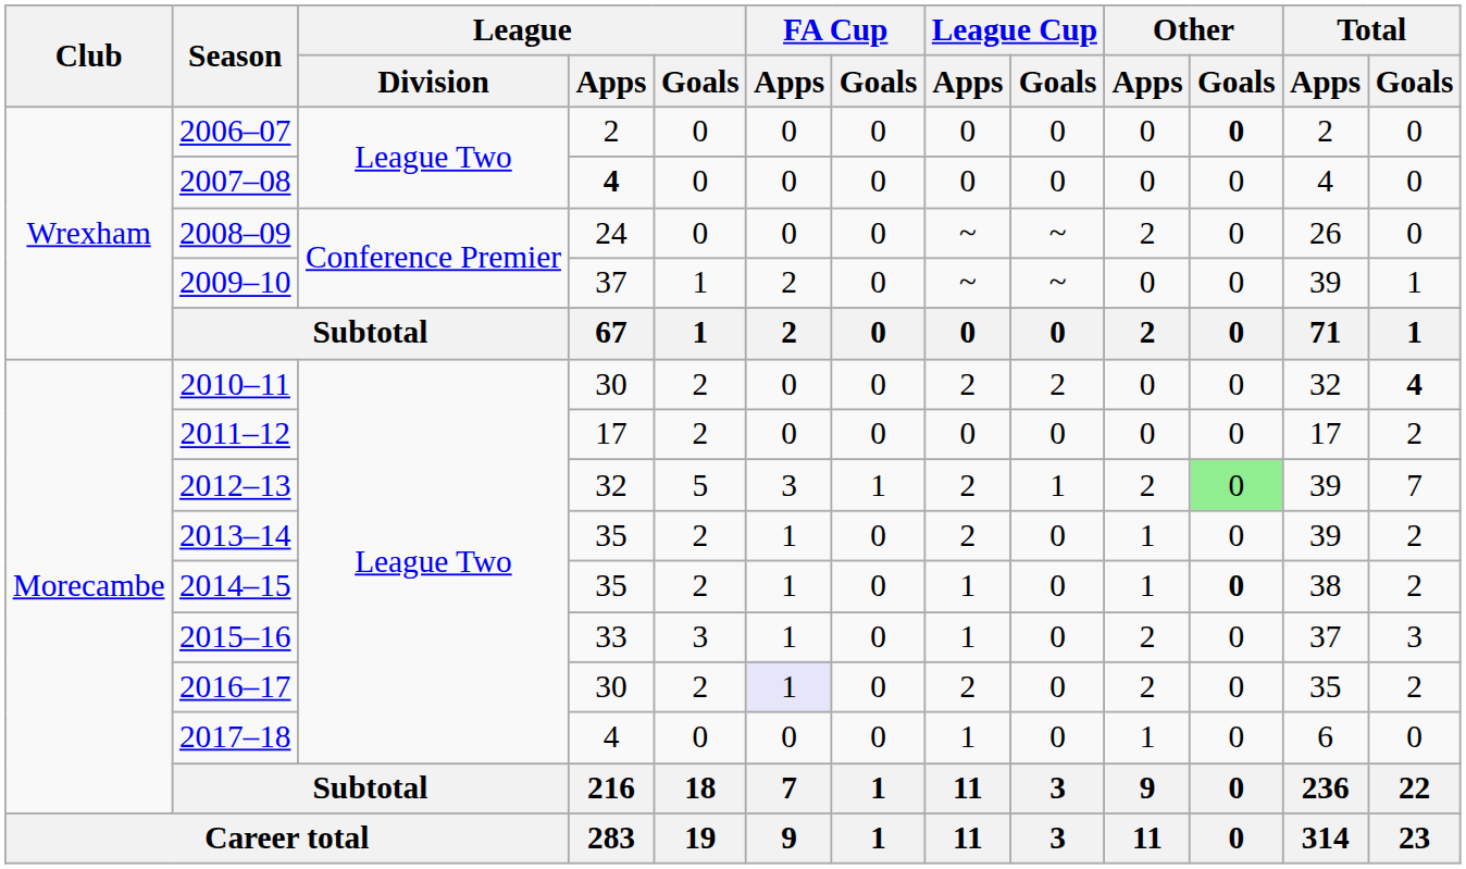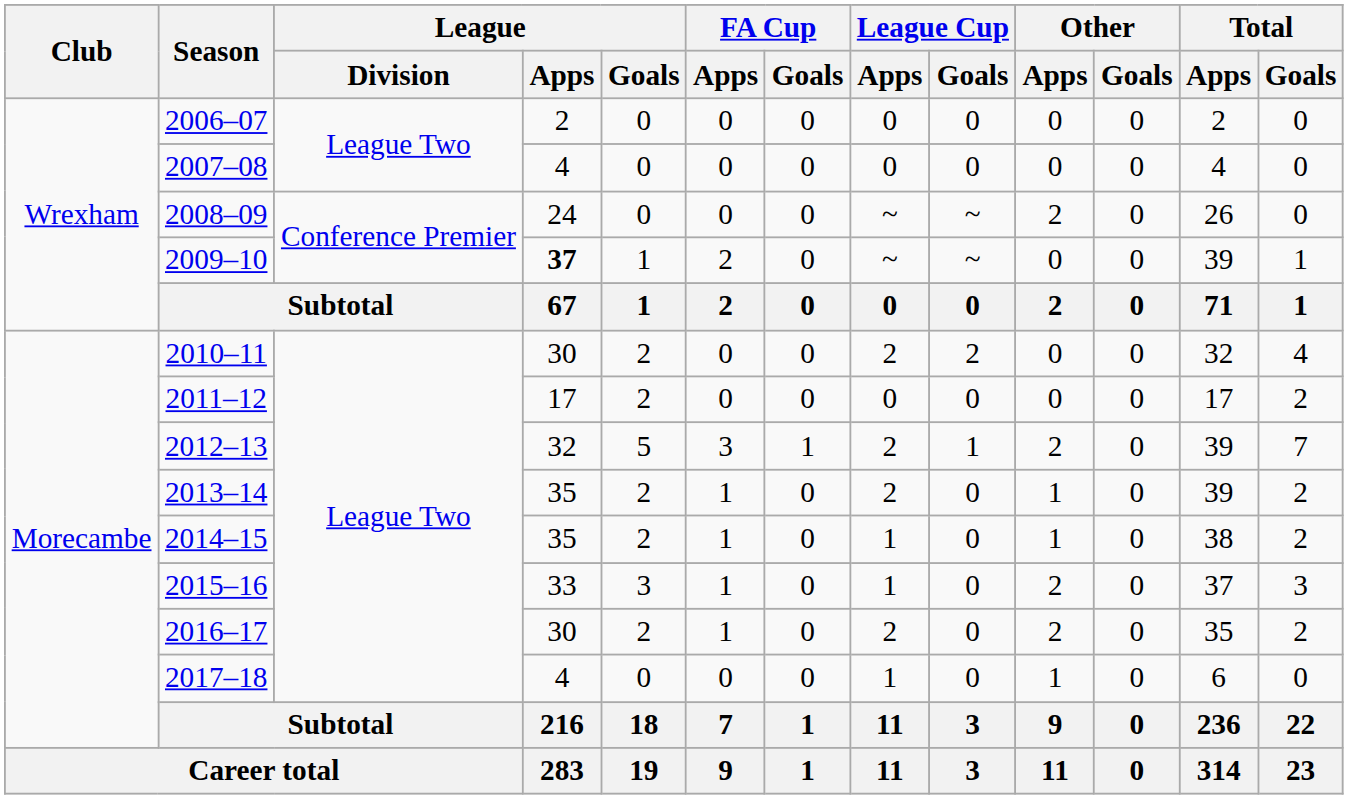2006–07 | Other / Goals: bold -> normal
2007–08 | League / Apps: bold -> normal
2009–10 | League / Apps: normal -> bold
2010–11 | Total / Goals: bold -> normal
2012–13 | Other / Goals: lightgreen background -> no background
2014–15 | Other / Goals: bold -> normal
2016–17 | FA Cup / Apps: lavender background -> no background
